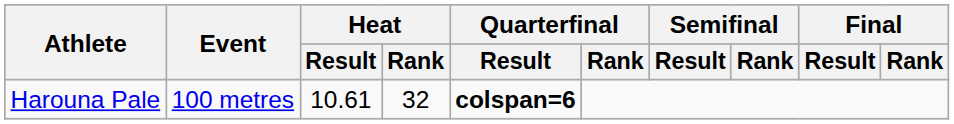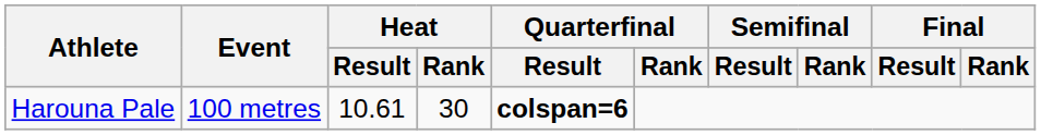Harouna Pale | Heat / Rank: 32 -> 30
